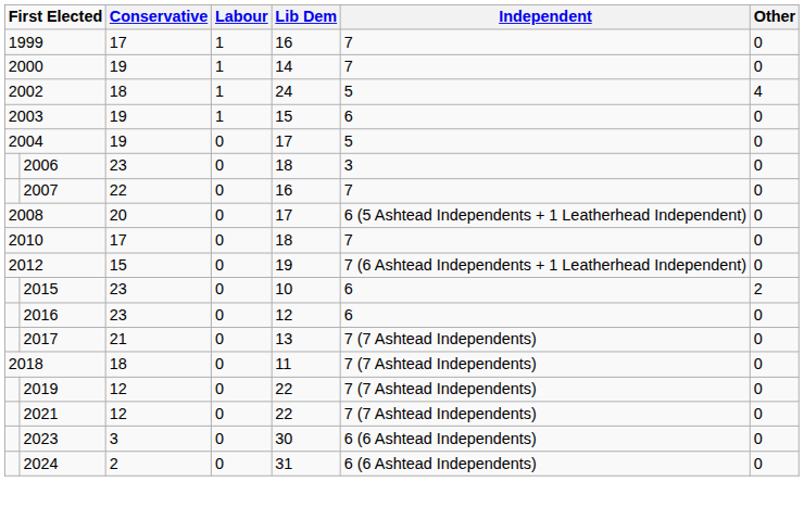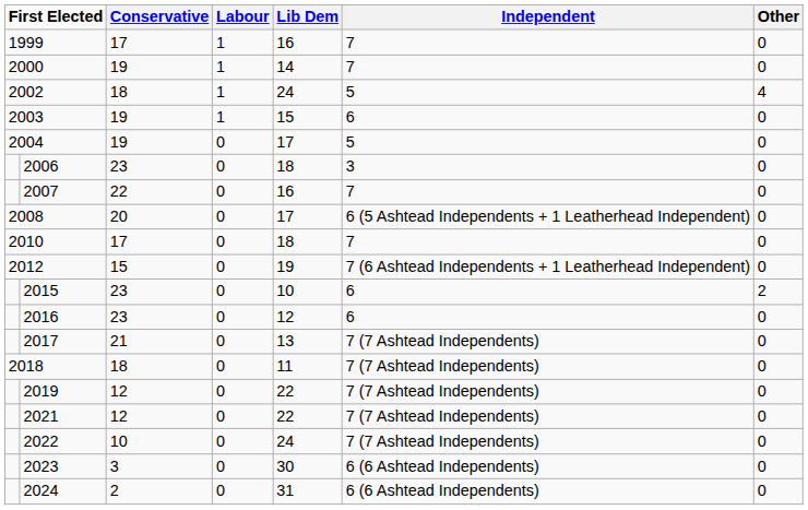+ row: 2022 | 10 | 0 | 24 | 7 (7 Ashtead Independents) | 0
